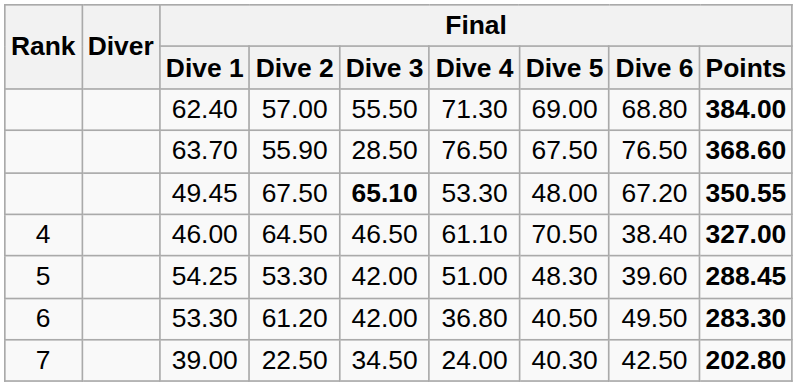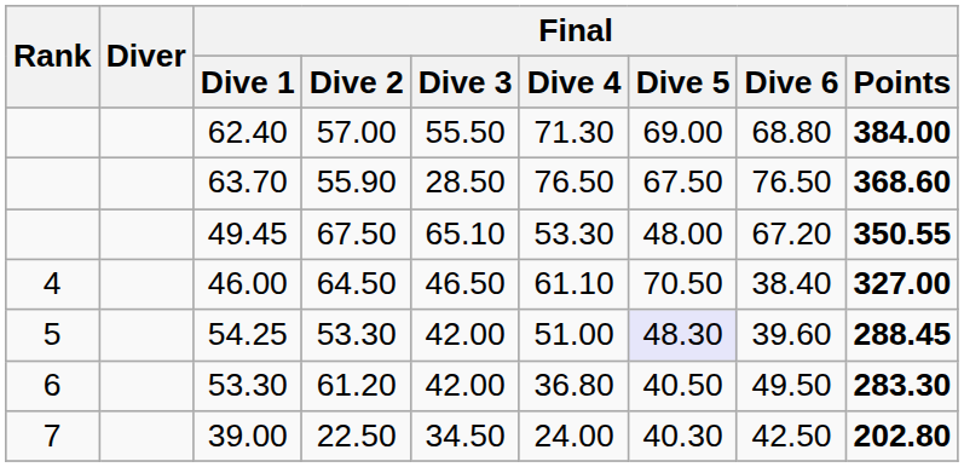49.45 | Final / Dive 3: bold -> normal
54.25 | Final / Dive 5: no background -> lavender background
